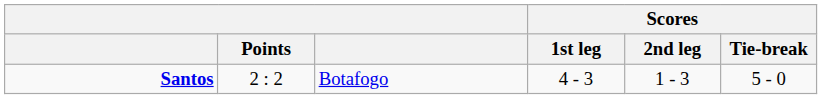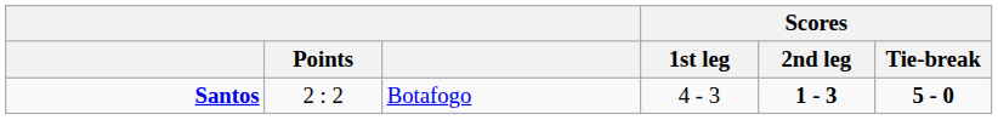Santos | Scores / 2nd leg: normal -> bold
Santos | Scores / Tie-break: normal -> bold
